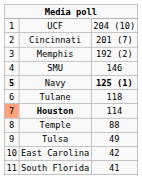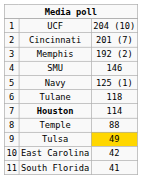Navy | column 1: bold -> normal
Navy | column 3: bold -> normal
Houston | column 1: lightsalmon background -> no background
Tulsa | column 3: no background -> gold background
